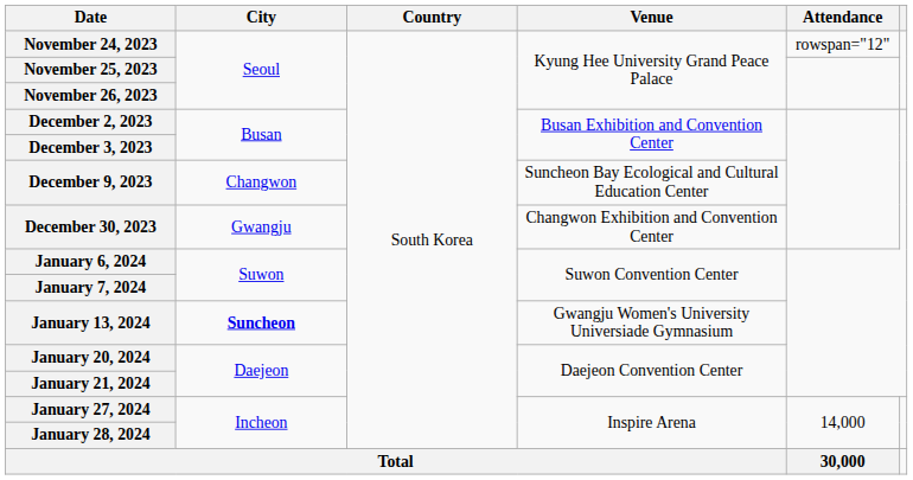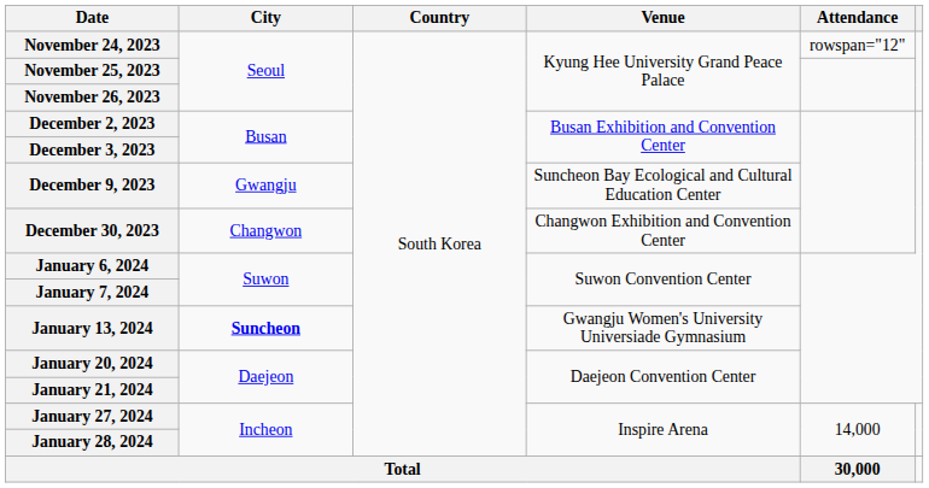December 9, 2023 | City: Changwon -> Gwangju
December 30, 2023 | City: Gwangju -> Changwon
